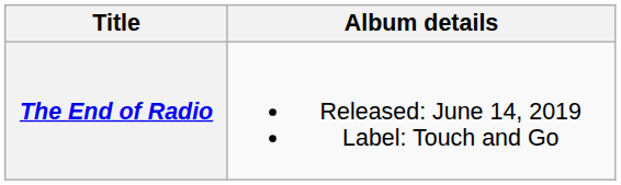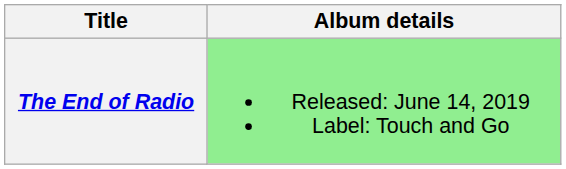The End of Radio | Album details: no background -> lightgreen background
